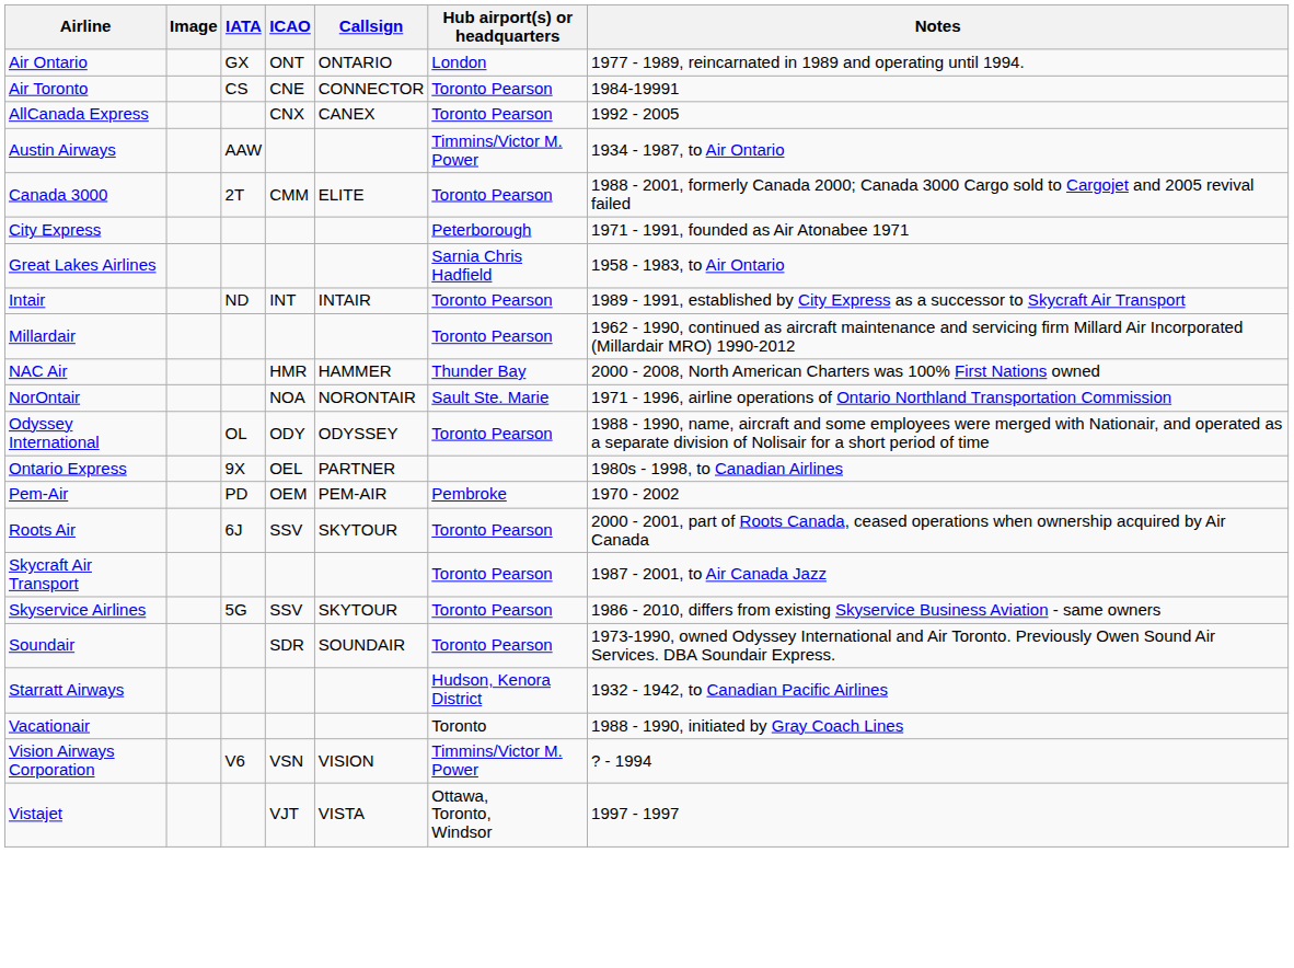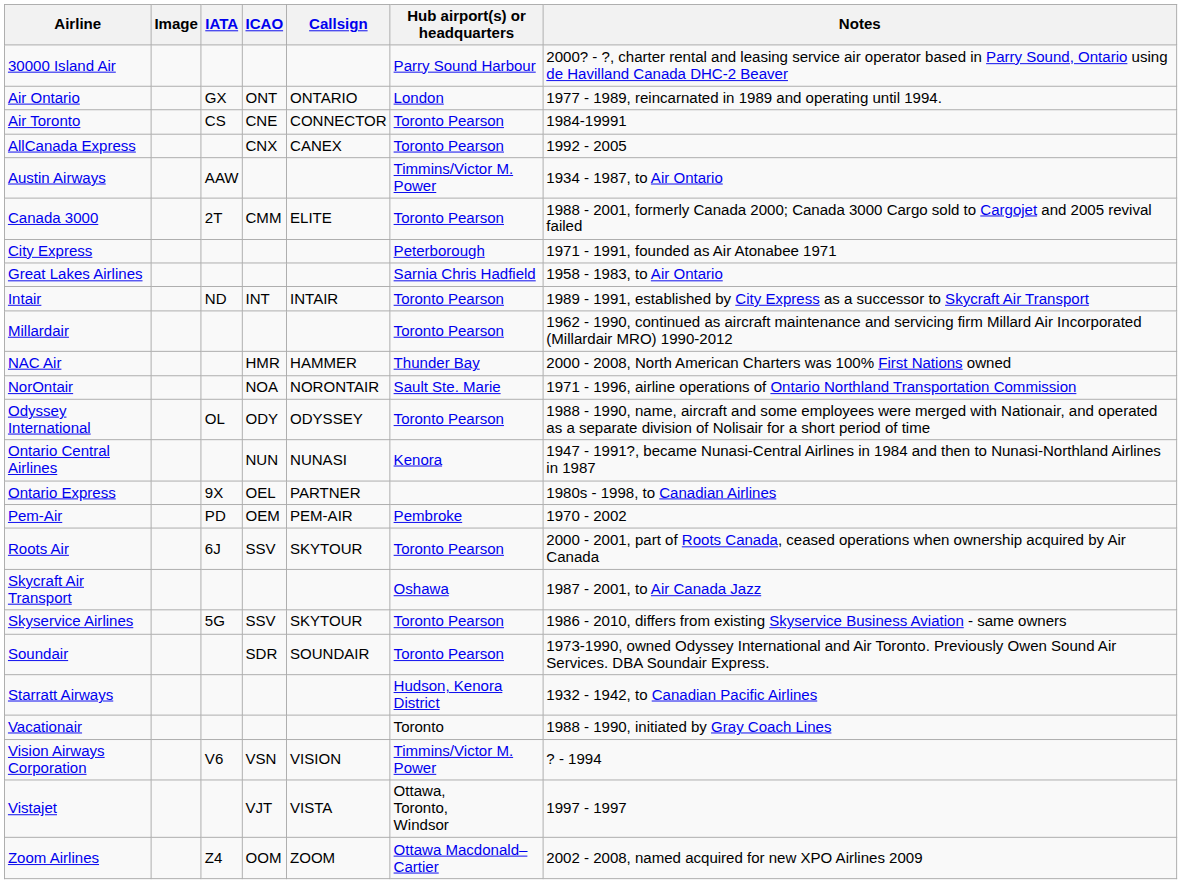+ row: 30000 Island Air | Parry Sound Harbour | 2000? - ?, charter rental and leasing service air operator based in Parry Sound, Ontario using de Havilland Canada DHC-2 Beaver
+ row: Ontario Central Airlines | NUN | NUNASI | Kenora | 1947 - 1991?, became Nunasi-Central Airlines in 1984 and then to Nunasi-Northland Airlines in 1987
Skycraft Air Transport | Hub airport(s) or headquarters: Toronto Pearson -> Oshawa
+ row: Zoom Airlines | Z4 | OOM | ZOOM | Ottawa Macdonald–Cartier | 2002 - 2008, named acquired for new XPO Airlines 2009
